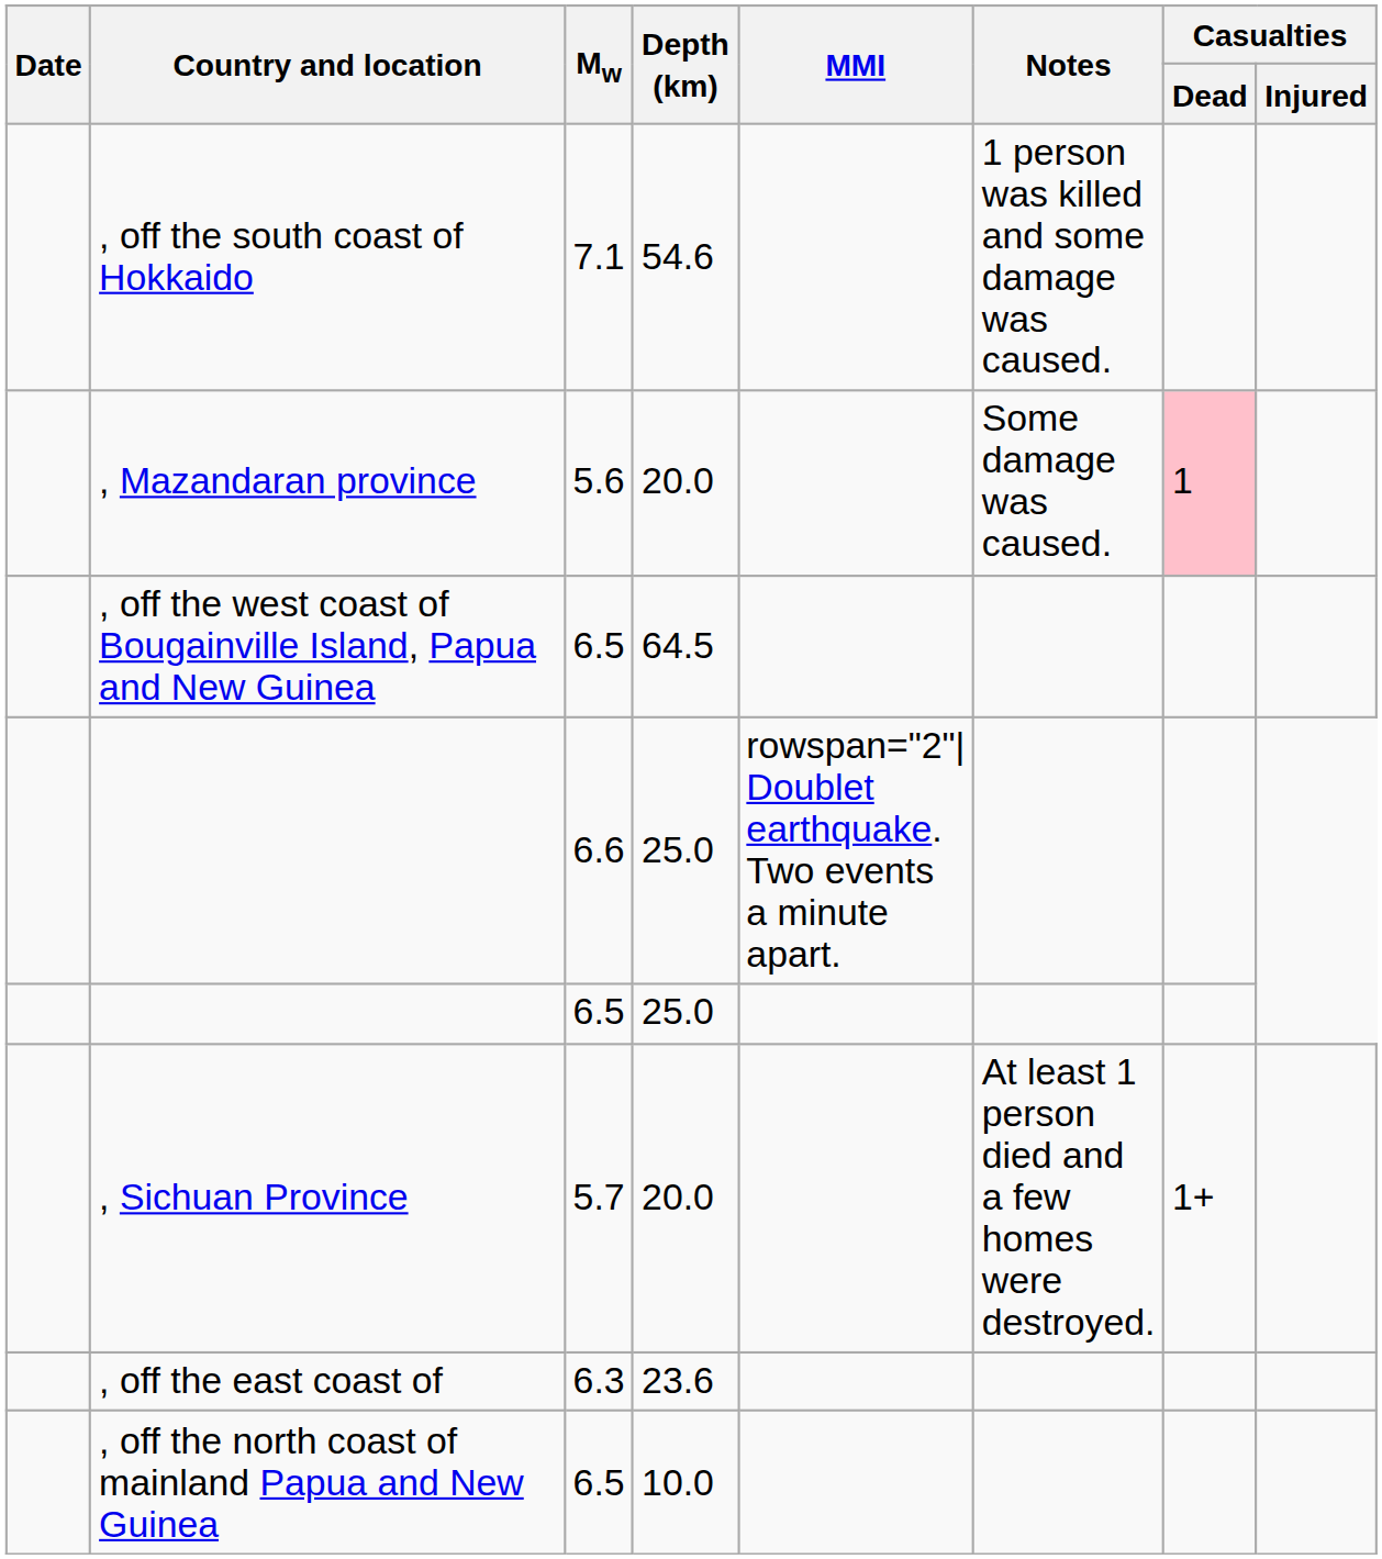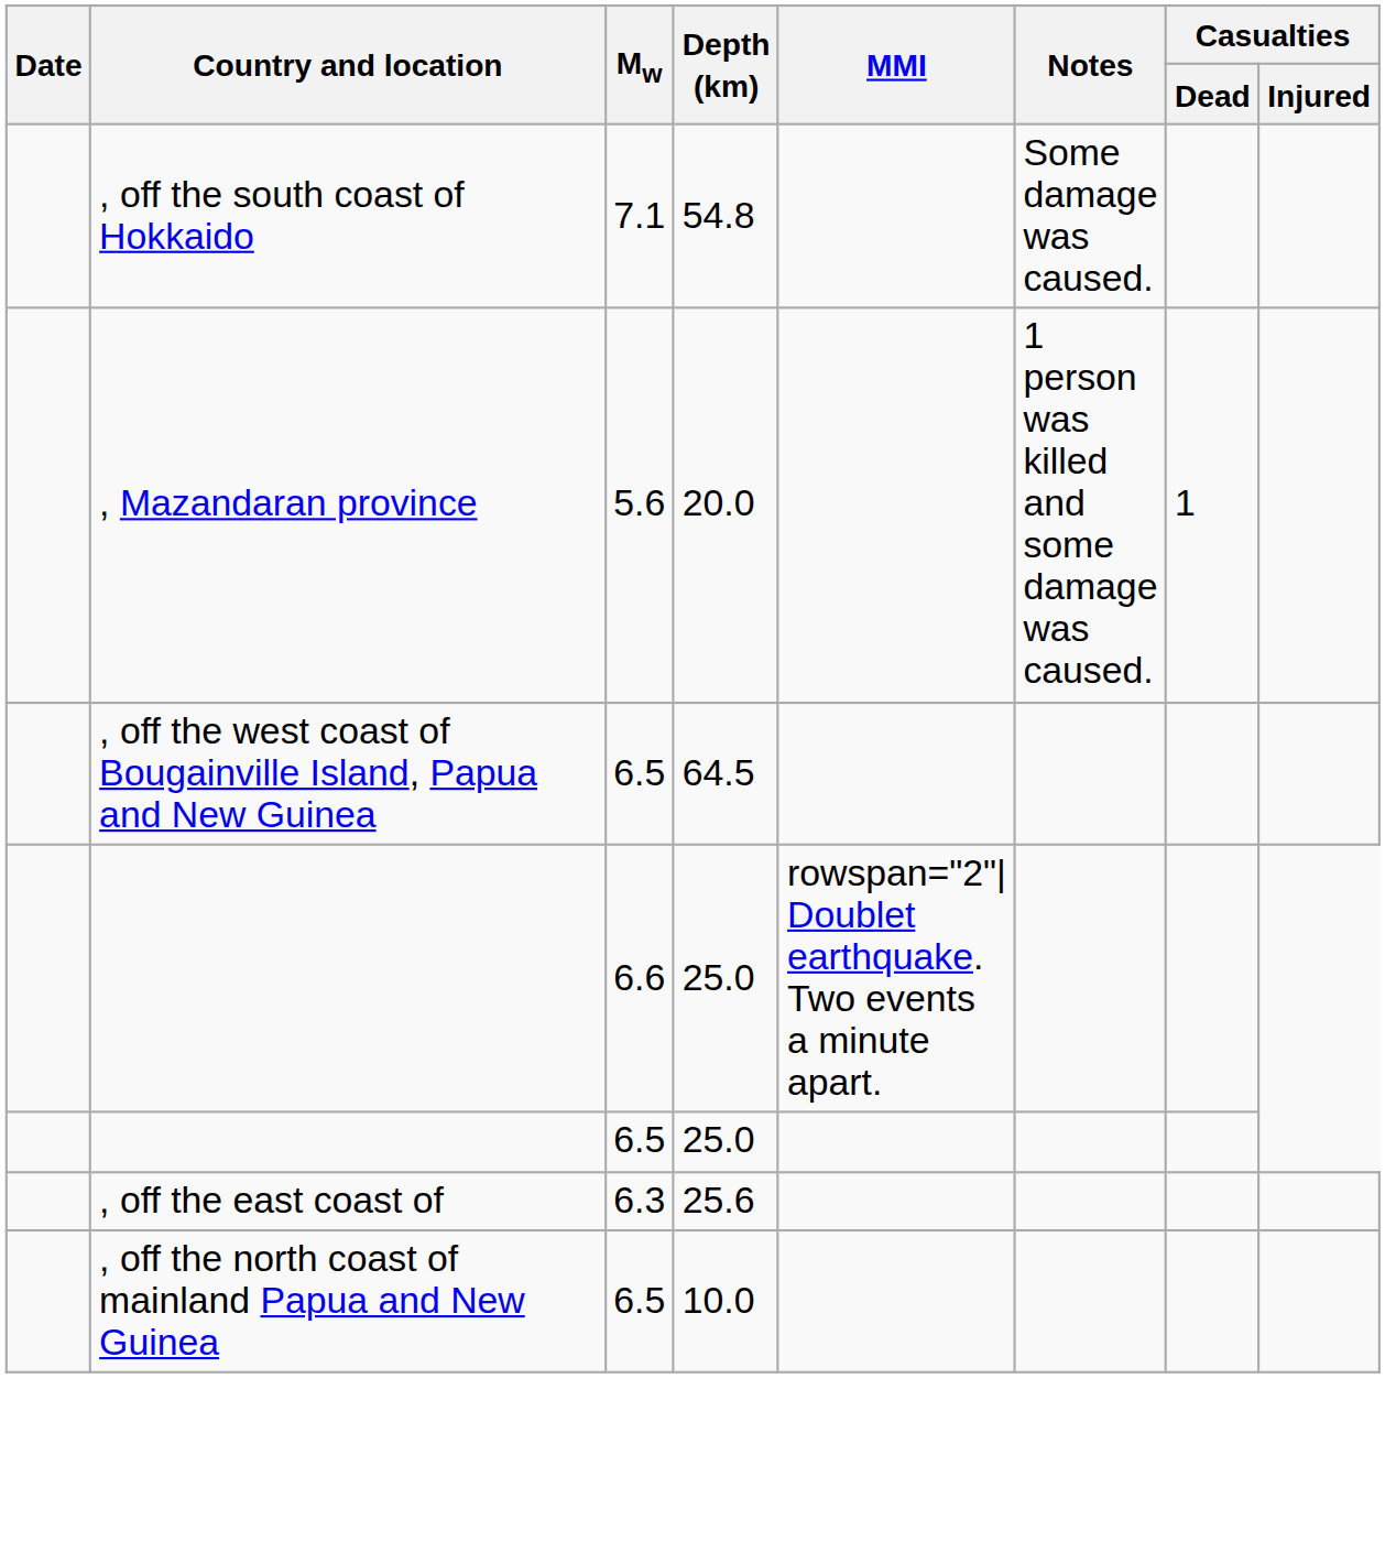, off the south coast of Hokkaido | Depth (km): 54.6 -> 54.8
, off the south coast of Hokkaido | Notes: 1 person was killed and some damage was caused. -> Some damage was caused.
, Mazandaran province | Notes: Some damage was caused. -> 1 person was killed and some damage was caused.
, Mazandaran province | Casualties / Dead: pink background -> no background
- row: , Sichuan Province | 5.7 | 20.0 | At least 1 person died and a few homes were destroyed. | 1+
, off the east coast of | Depth (km): 23.6 -> 25.6
